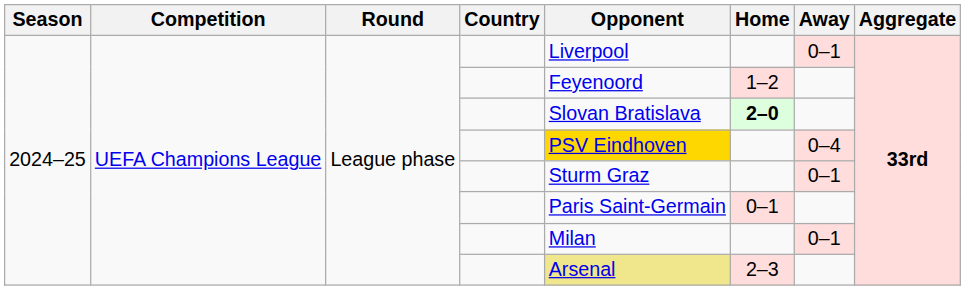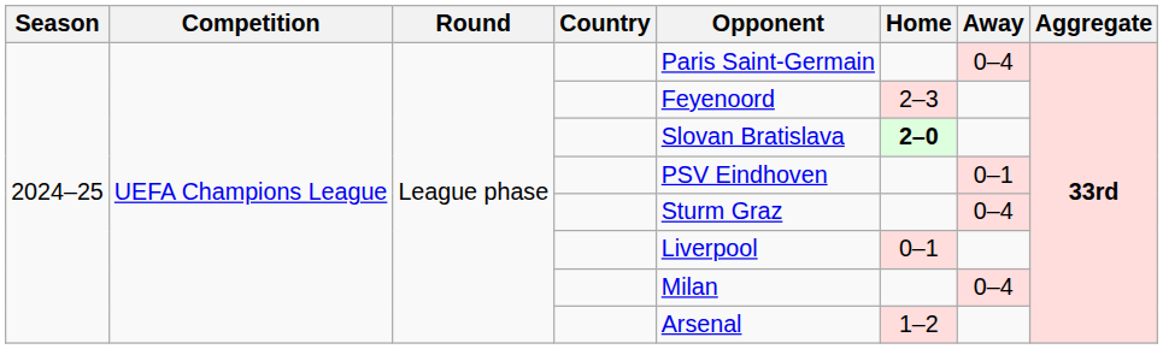row 2 | Opponent: Liverpool -> Paris Saint-Germain
row 2 | Away: 0–1 -> 0–4
row 3 | Home: 1–2 -> 2–3
row 5 | Opponent: gold background -> no background
row 5 | Away: 0–4 -> 0–1
row 6 | Away: 0–1 -> 0–4
row 7 | Opponent: Paris Saint-Germain -> Liverpool
row 8 | Away: 0–1 -> 0–4
row 9 | Opponent: khaki background -> no background
row 9 | Home: 2–3 -> 1–2
